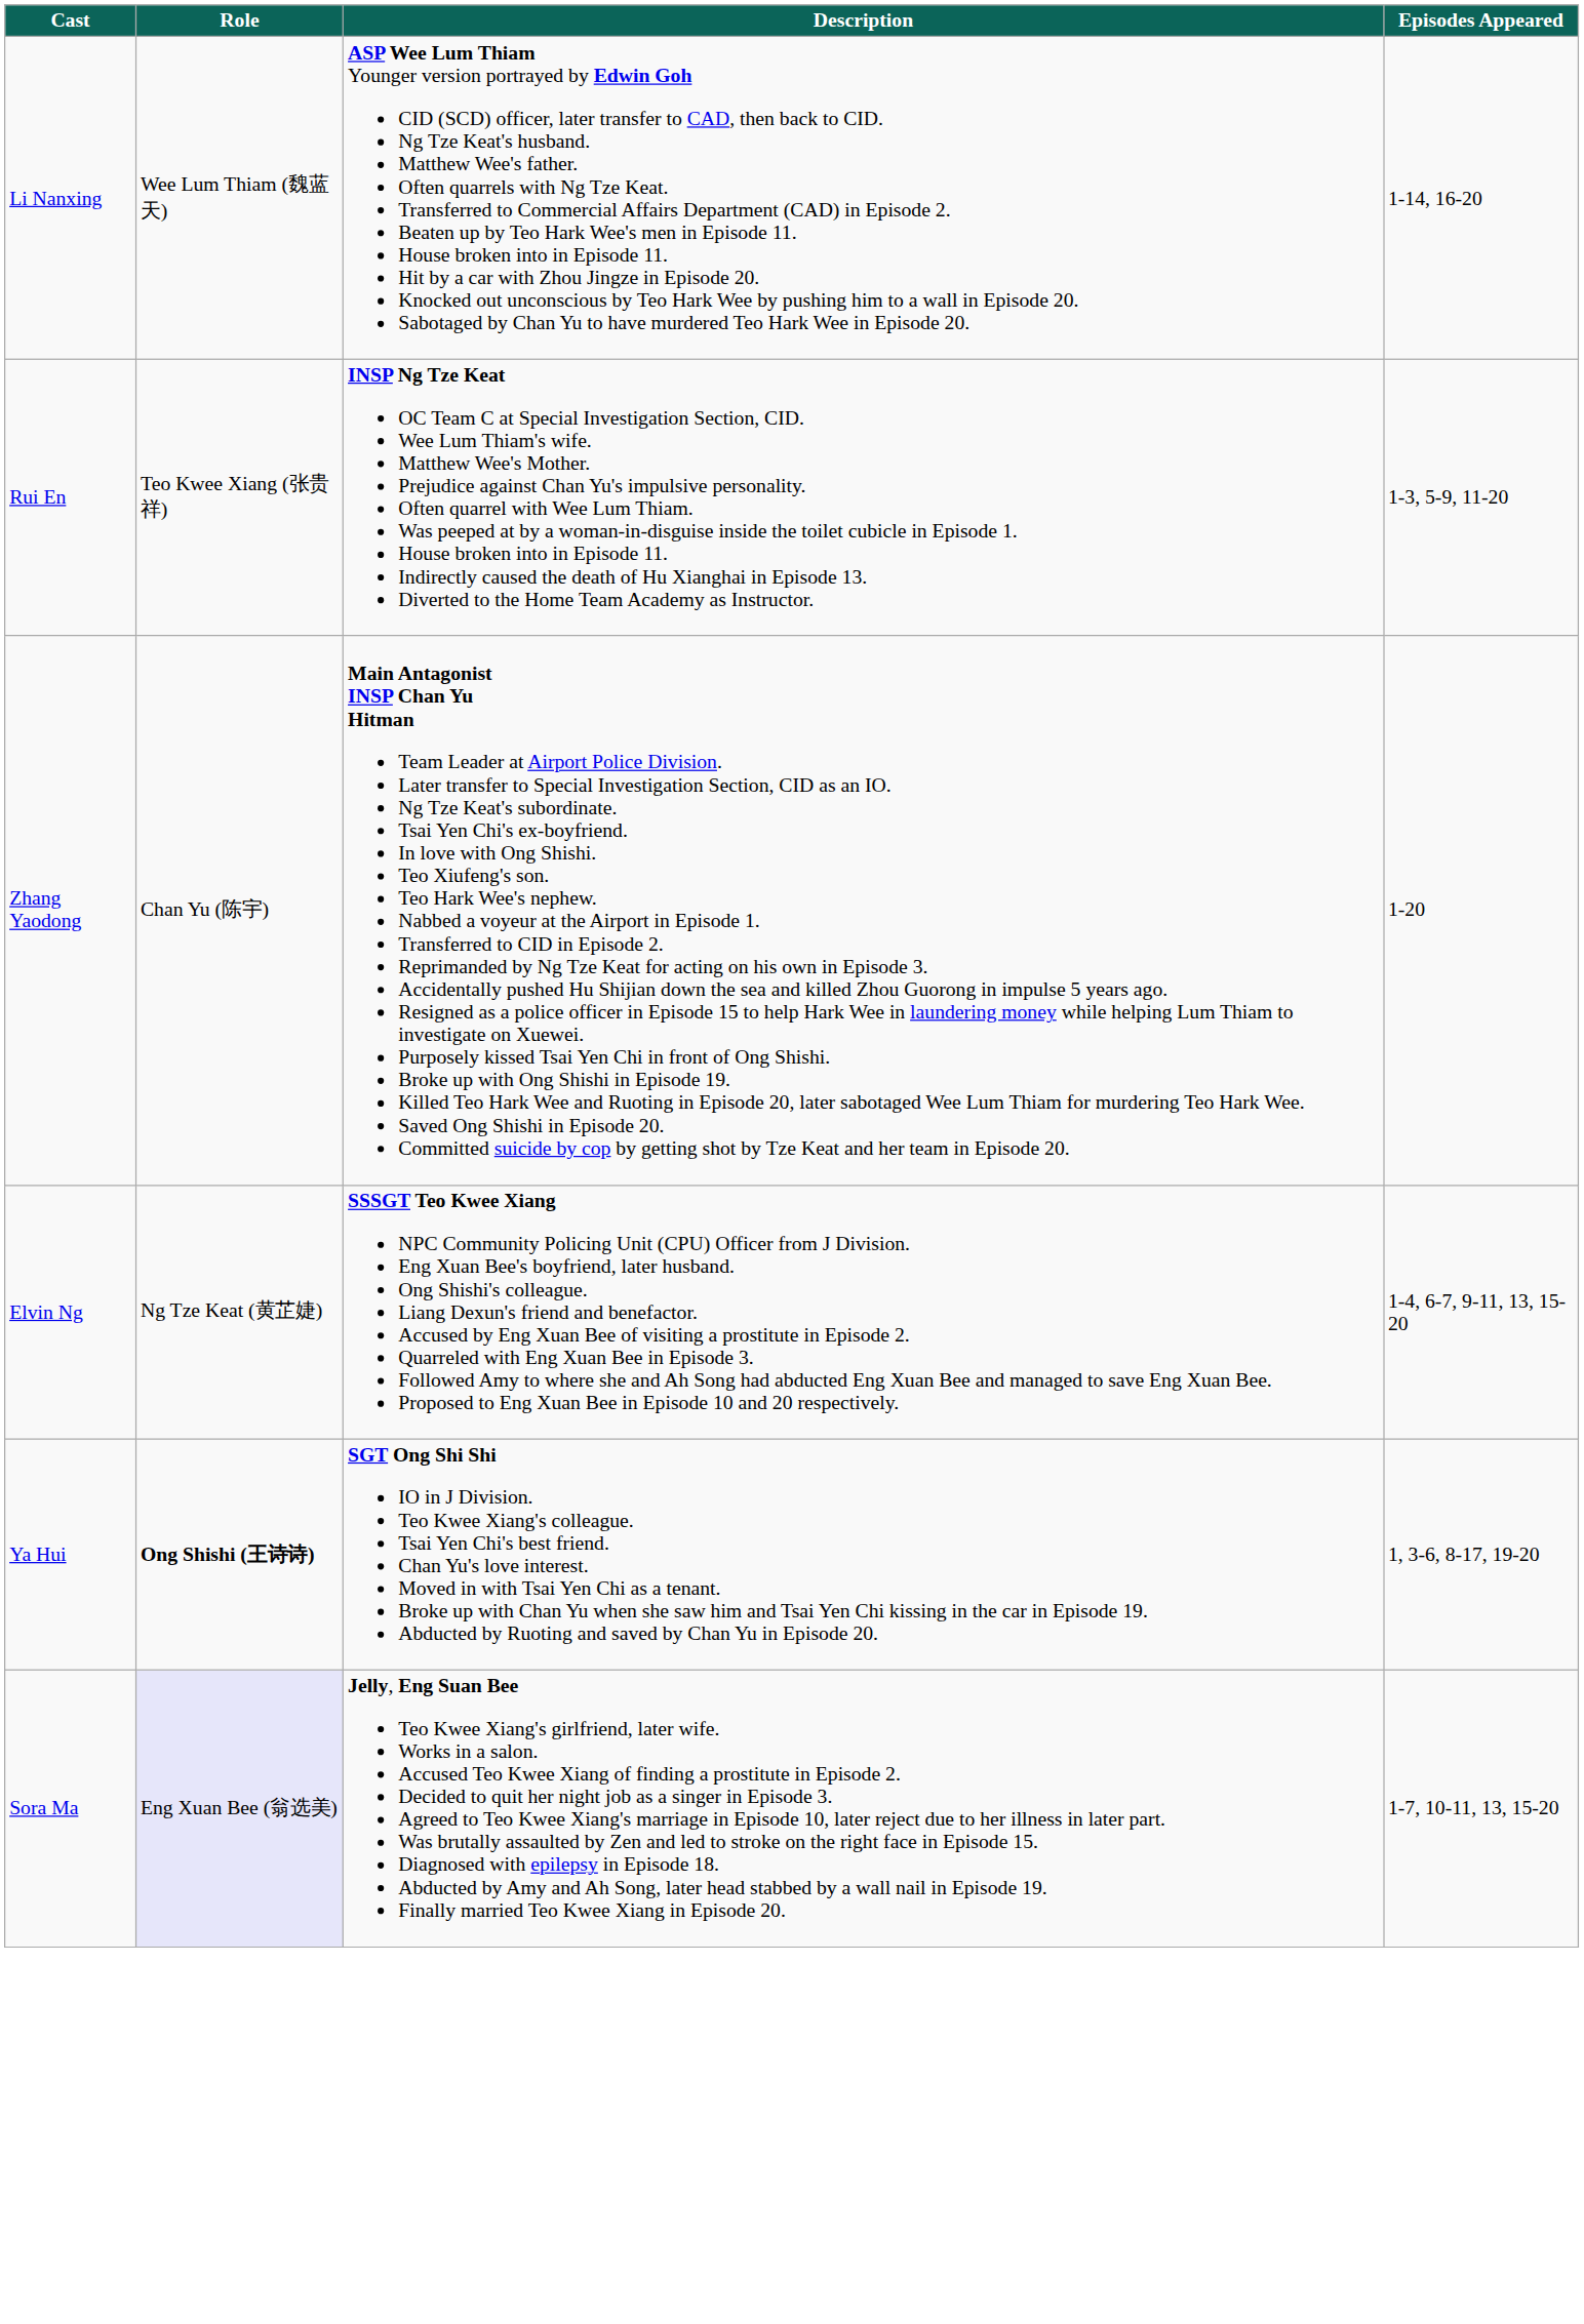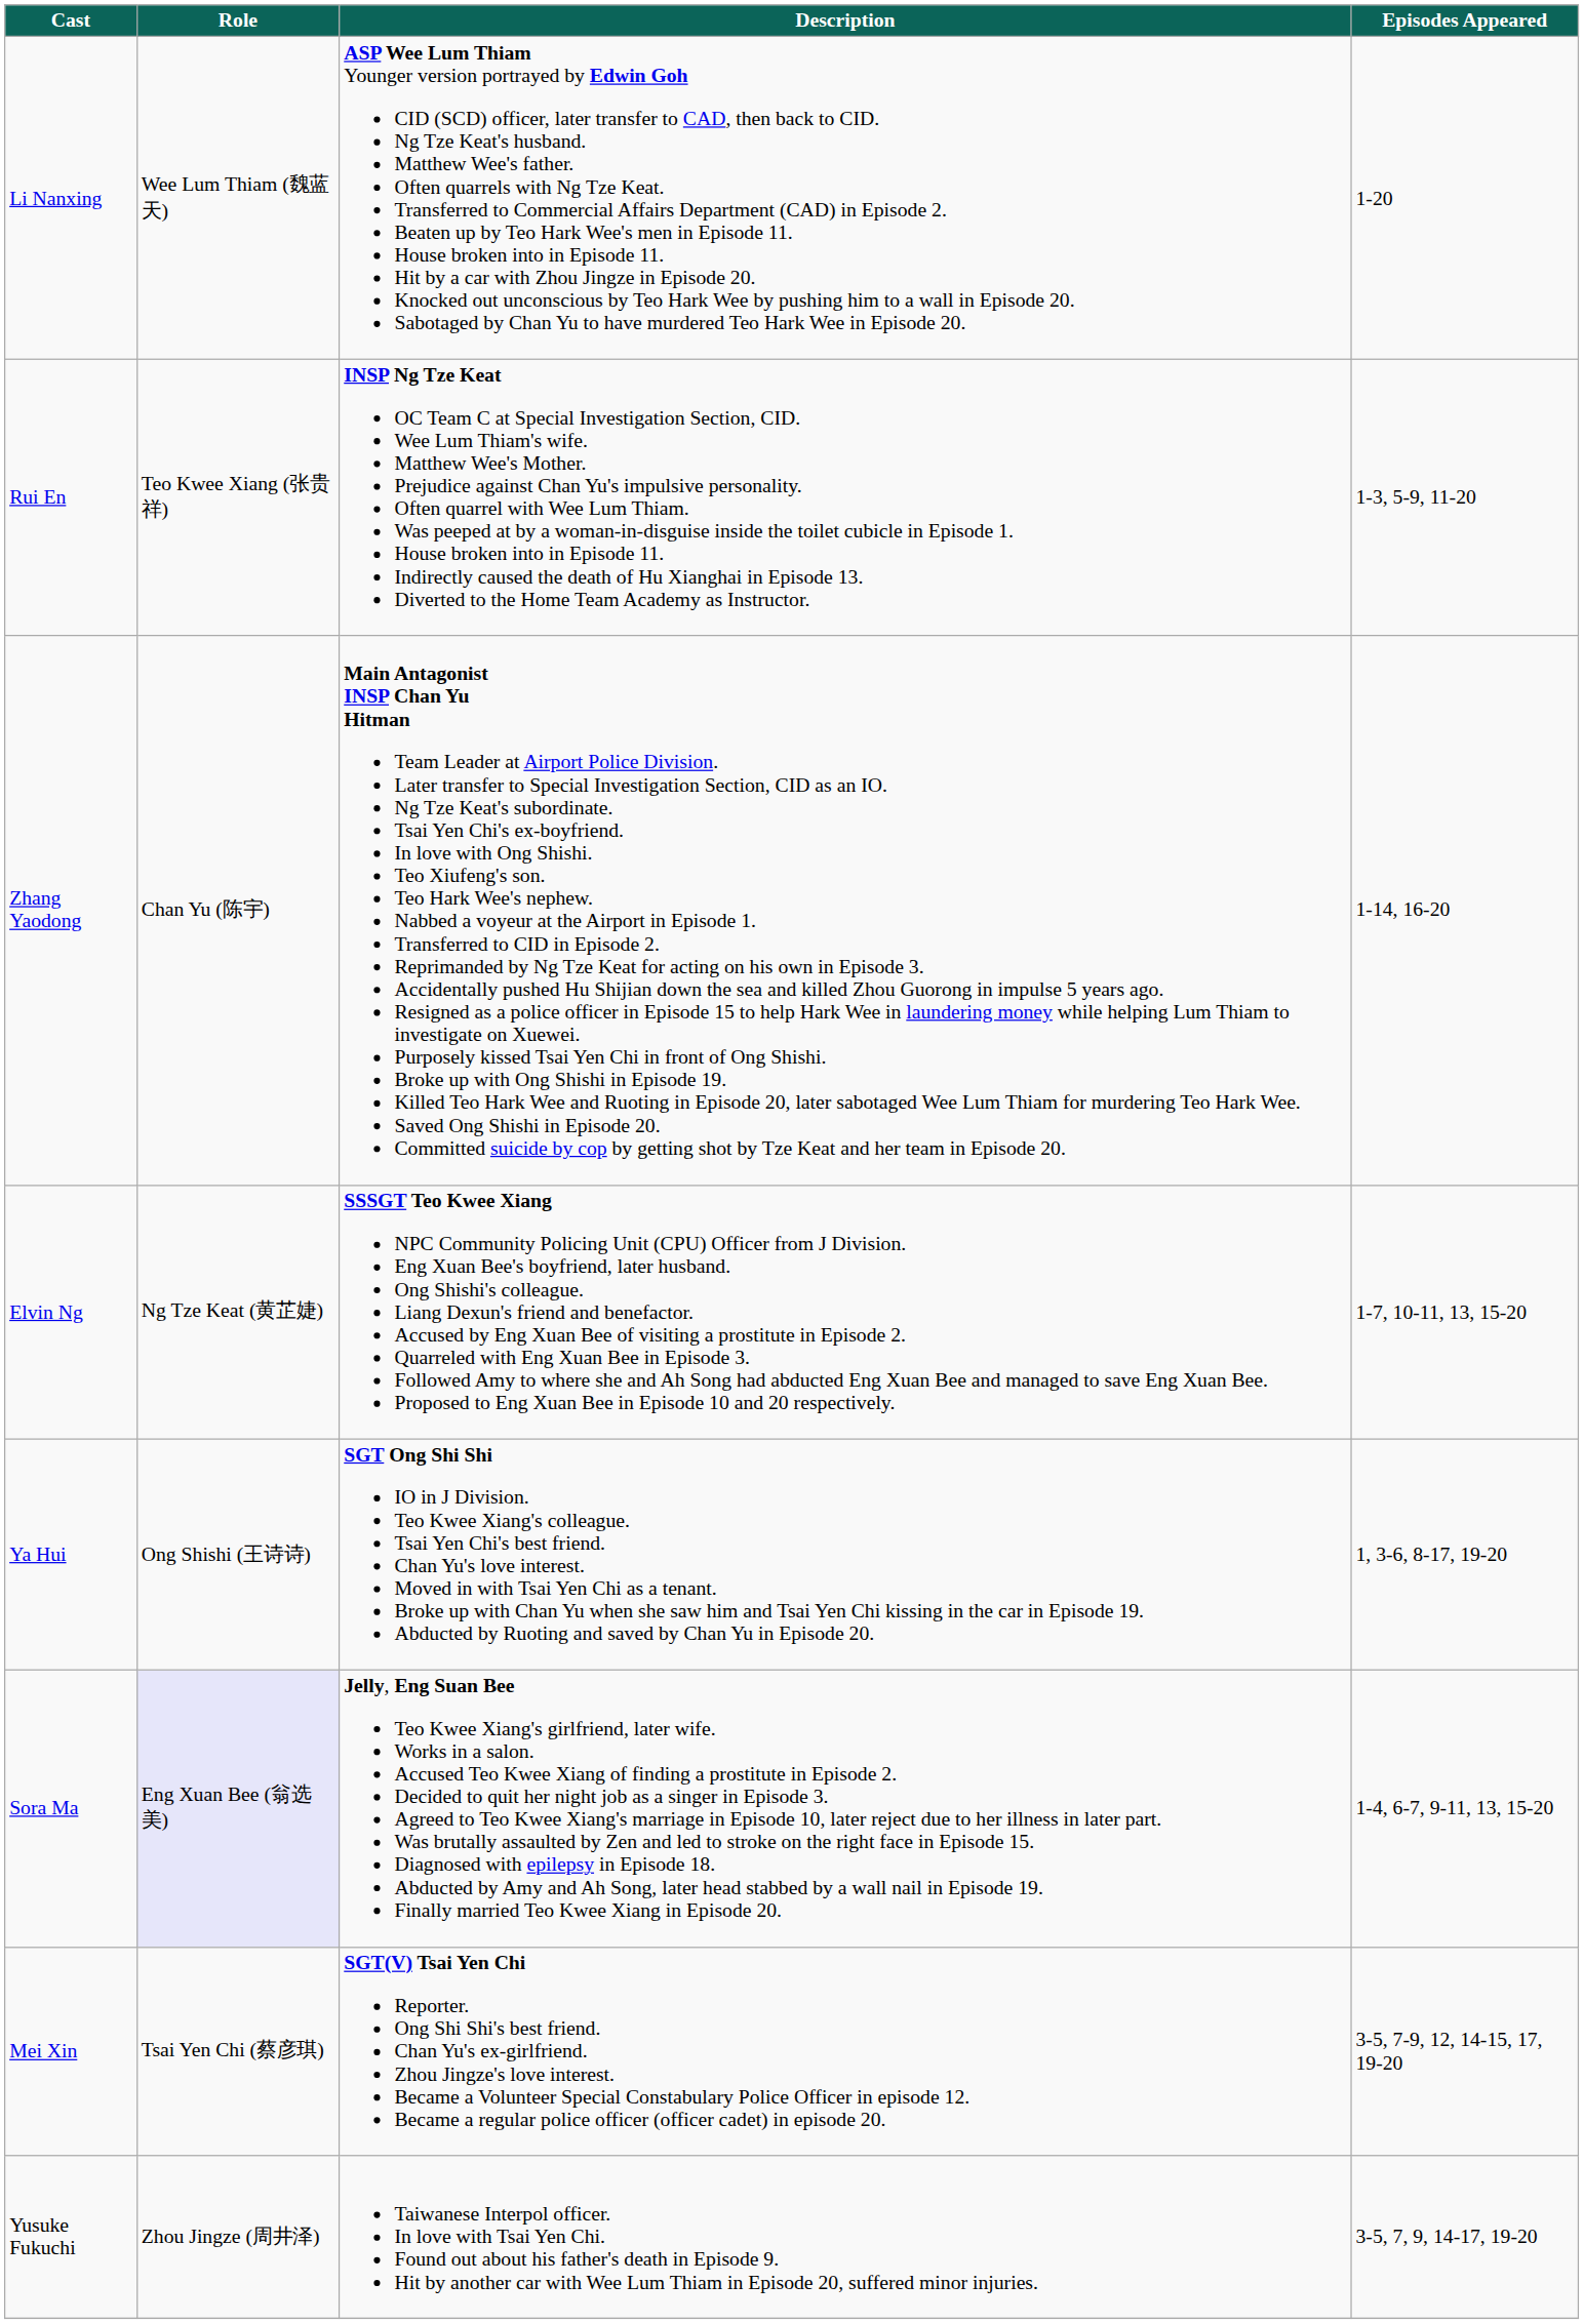Li Nanxing | Episodes Appeared: 1-14, 16-20 -> 1-20
Zhang Yaodong | Episodes Appeared: 1-20 -> 1-14, 16-20
Elvin Ng | Episodes Appeared: 1-4, 6-7, 9-11, 13, 15-20 -> 1-7, 10-11, 13, 15-20
Ya Hui | Role: bold -> normal
Sora Ma | Episodes Appeared: 1-7, 10-11, 13, 15-20 -> 1-4, 6-7, 9-11, 13, 15-20
+ row: Mei Xin | Tsai Yen Chi (蔡彦琪) | SGT(V) Tsai Yen Chi Reporter. Ong Shi Shi's best friend. Chan Yu's ex-girlfriend. Zhou Jingze's love interest. Became a Volunteer Special Constabulary Police Officer in episode 12. Became a regular police officer (officer cadet) in episode 20. | 3-5, 7-9, 12, 14-15, 17, 19-20
+ row: Yusuke Fukuchi | Zhou Jingze (周井泽) | Taiwanese Interpol officer. In love with Tsai Yen Chi. Found out about his father's death in Episode 9. Hit by another car with Wee Lum Thiam in Episode 20, suffered minor injuries. | 3-5, 7, 9, 14-17, 19-20
